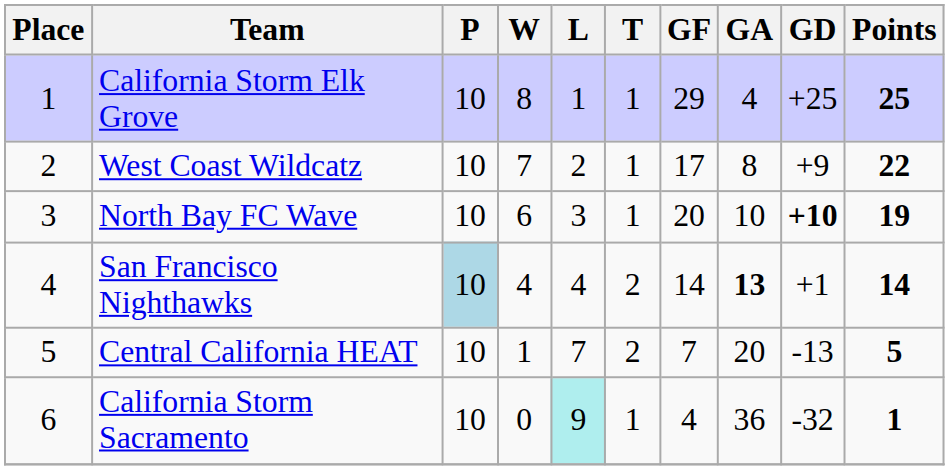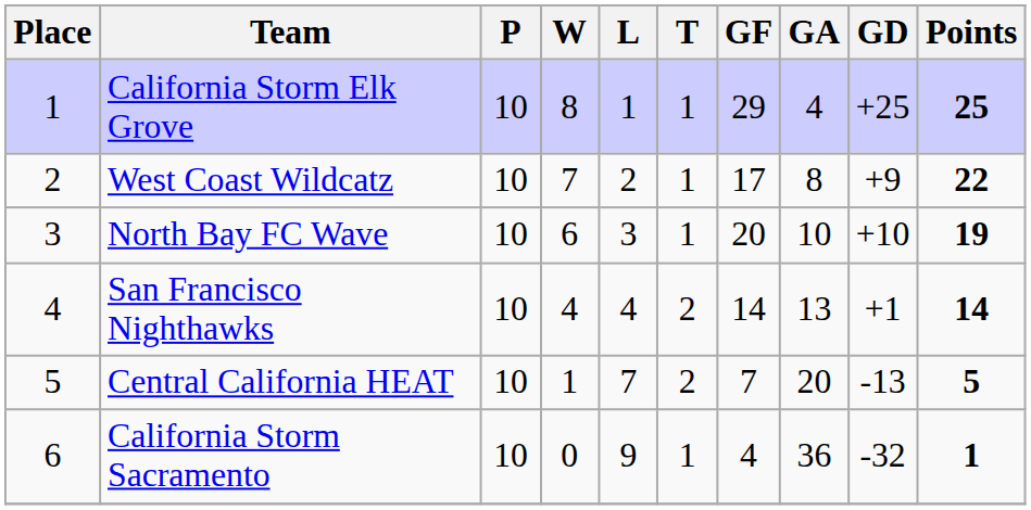North Bay FC Wave | GD: bold -> normal
San Francisco Nighthawks | P: lightblue background -> no background
San Francisco Nighthawks | GA: bold -> normal
California Storm Sacramento | L: paleturquoise background -> no background
